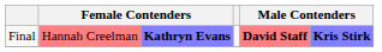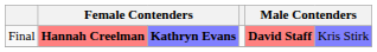Final | column 2: normal -> bold
Final | column 6: bold -> normal
